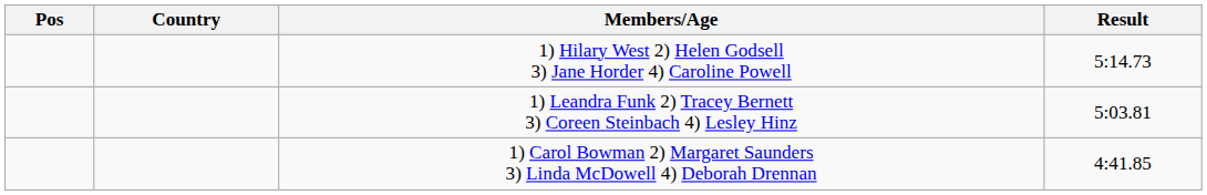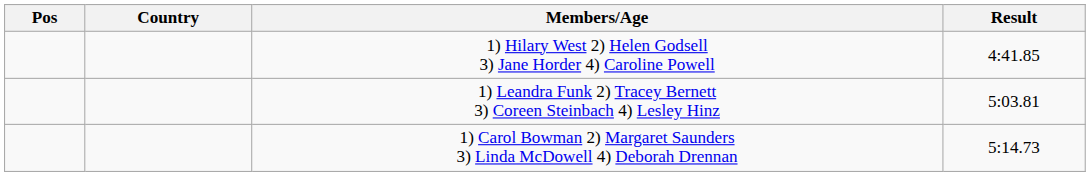row 2 | Result: 5:14.73 -> 4:41.85
row 4 | Result: 4:41.85 -> 5:14.73
